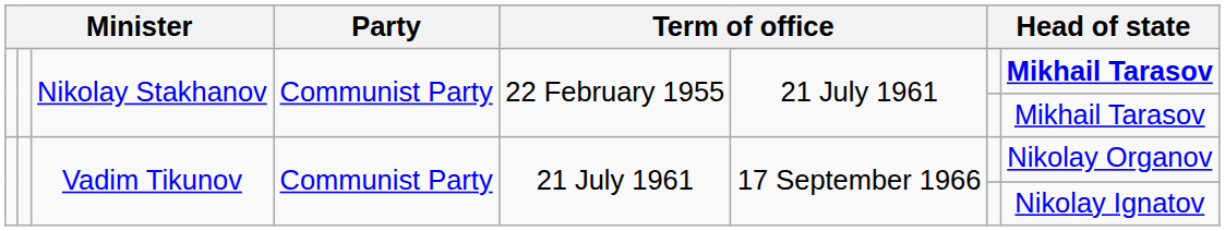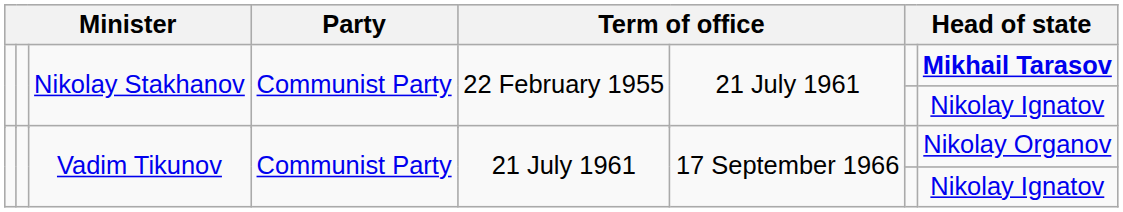row 3 | column 8: Mikhail Tarasov -> Nikolay Ignatov
